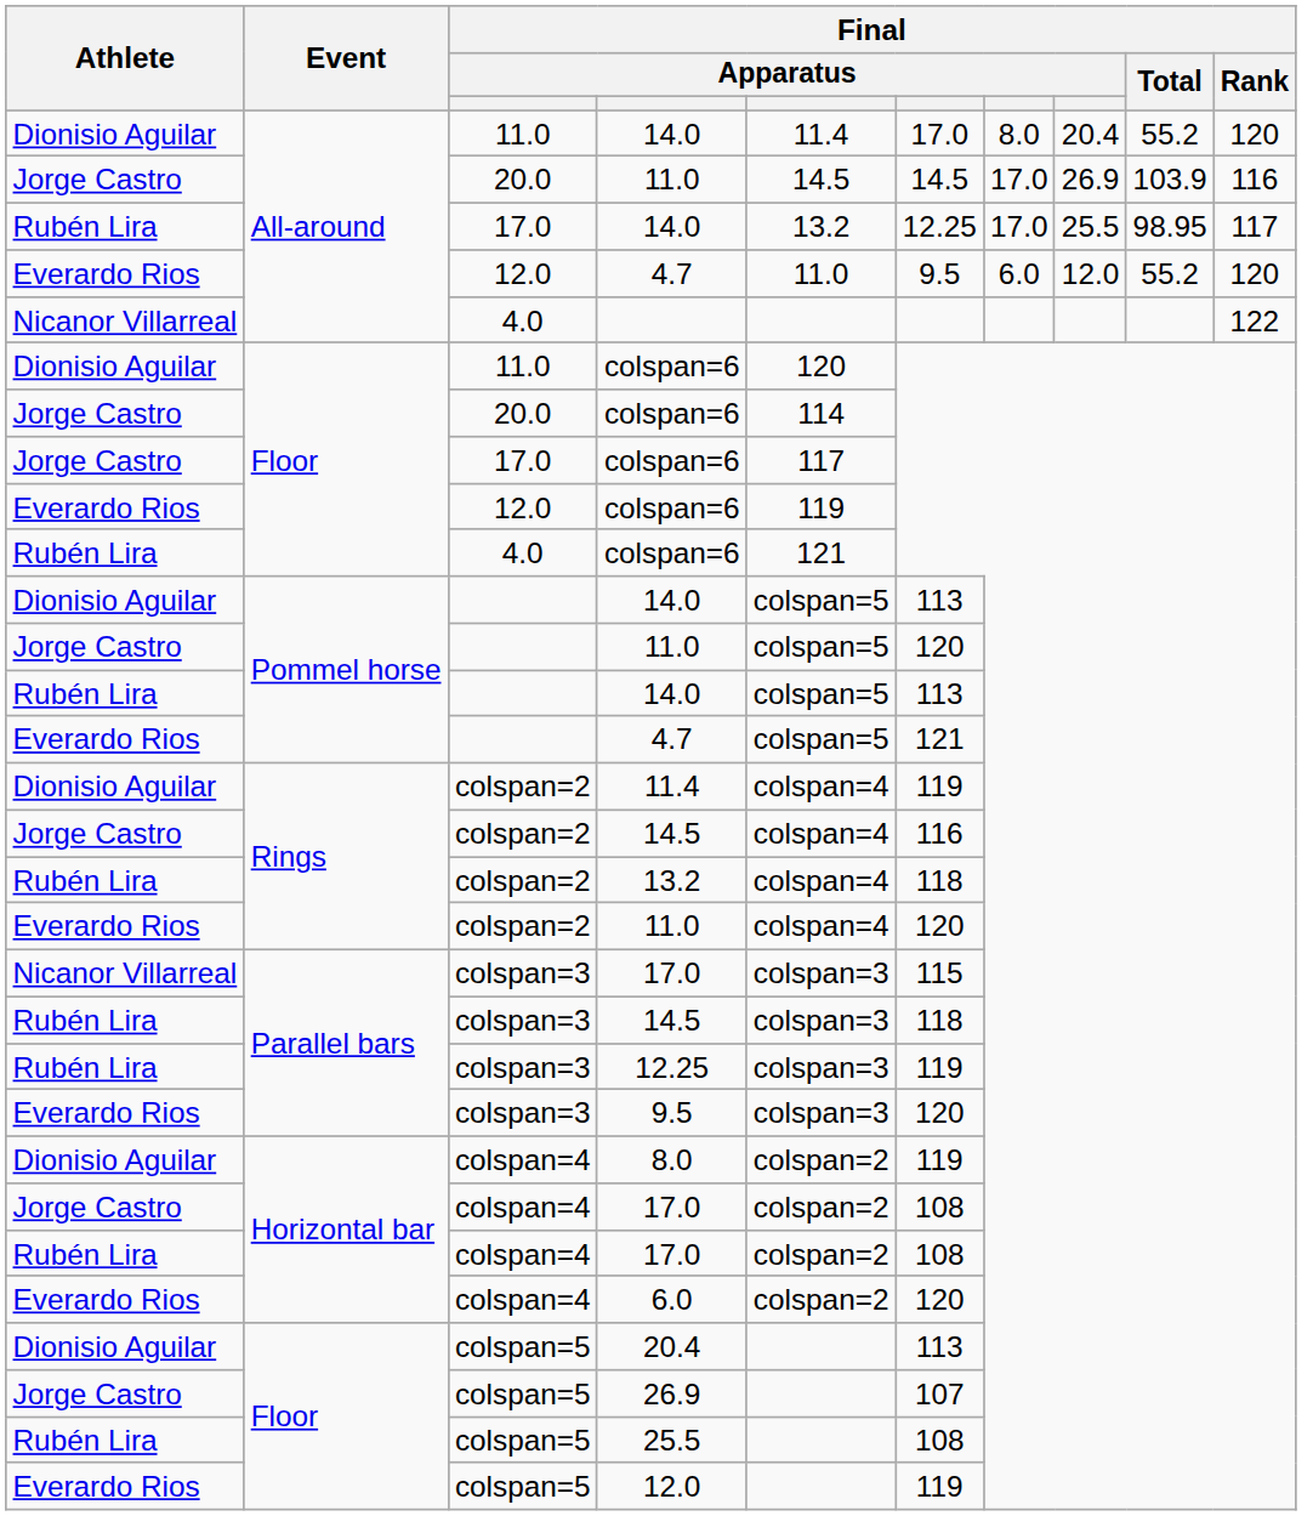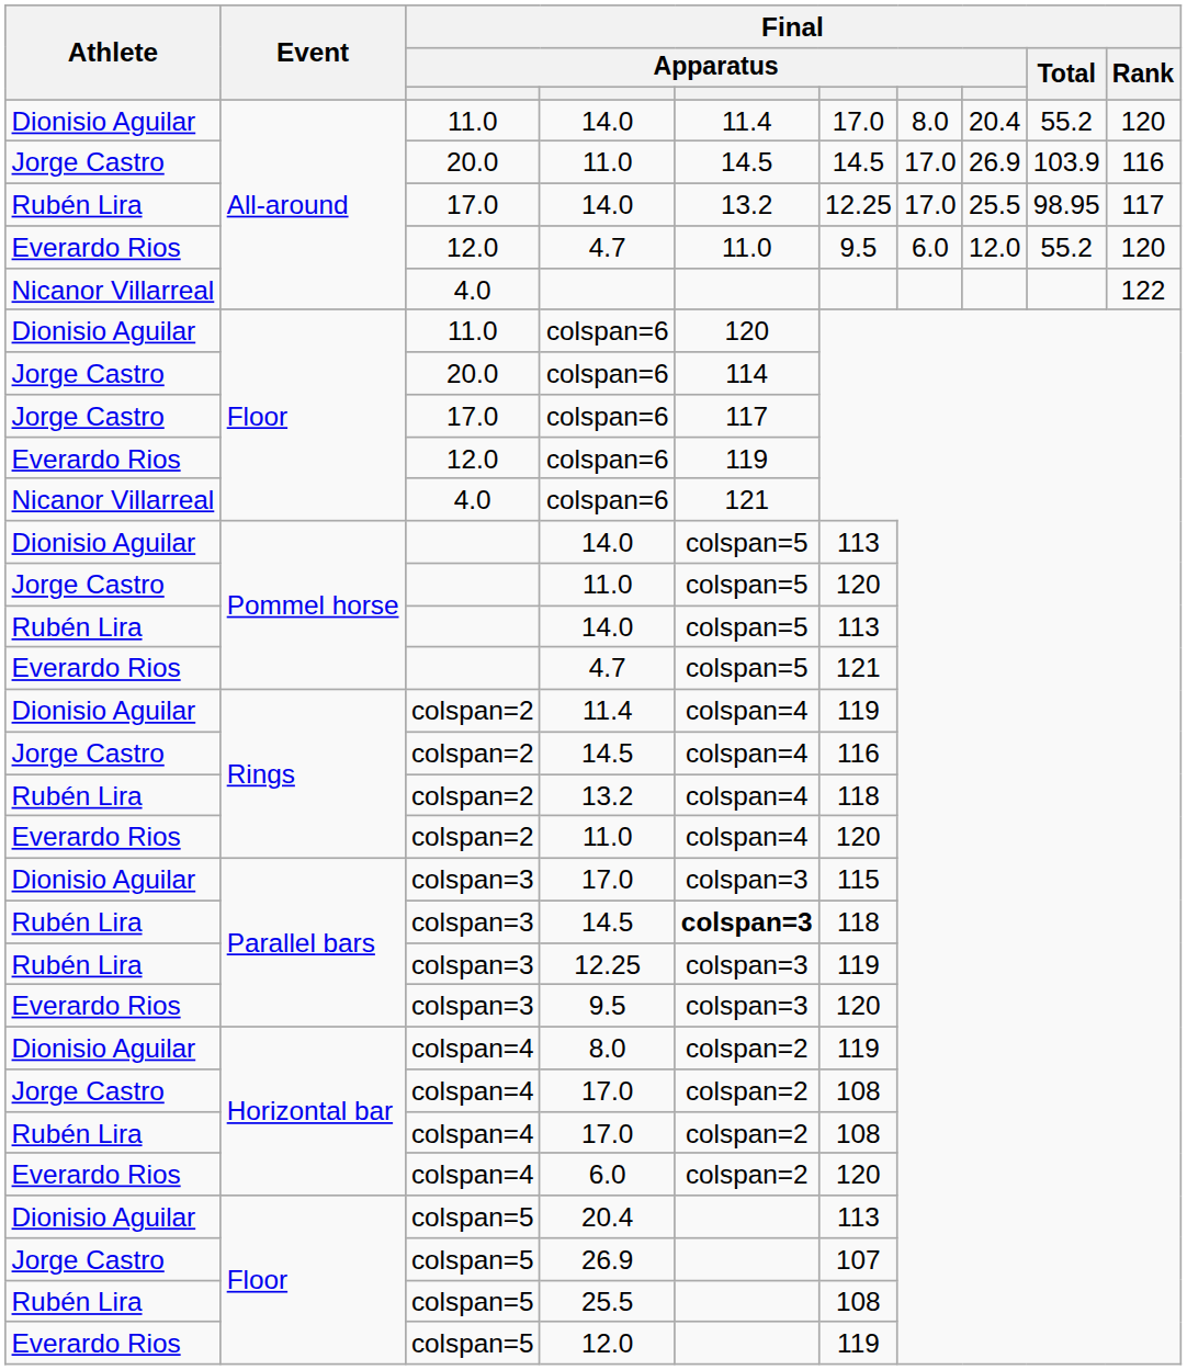4.0 / colspan=6 | Athlete: Rubén Lira -> Nicanor Villarreal
colspan=3 / 17.0 | Athlete: Nicanor Villarreal -> Dionisio Aguilar
colspan=3 / 14.5 | column 5: normal -> bold
